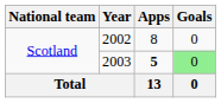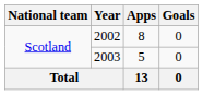2003 | Apps: bold -> normal
2003 | Goals: lightgreen background -> no background
